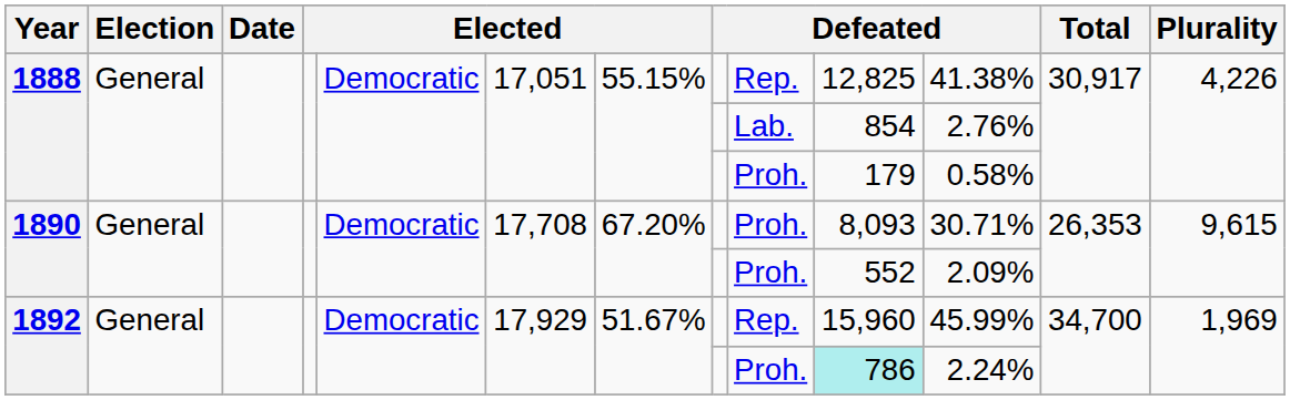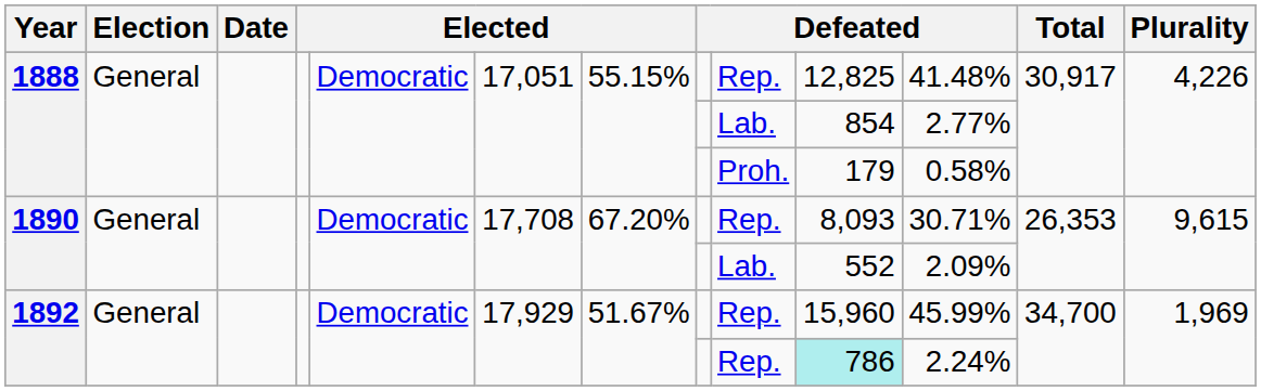row 2 | column 11: 41.38% -> 41.48%
row 3 | column 11: 2.76% -> 2.77%
row 5 | column 9: Proh. -> Rep.
row 6 | column 9: Proh. -> Lab.
row 8 | column 9: Proh. -> Rep.
